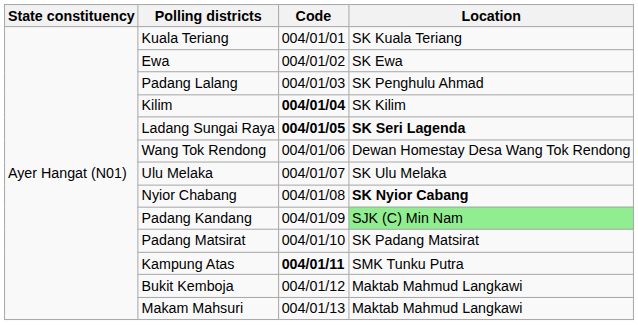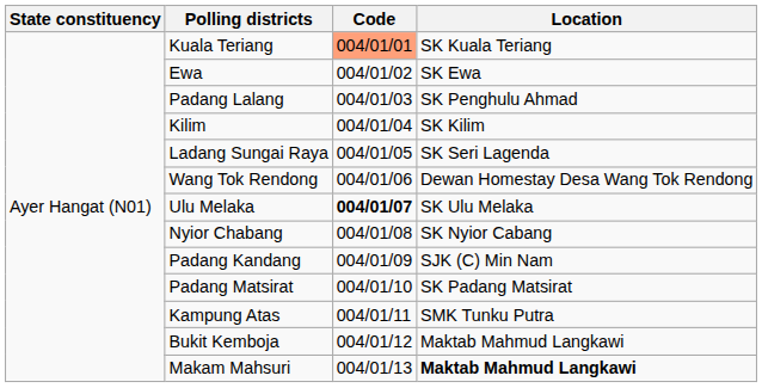Kuala Teriang | Code: no background -> lightsalmon background
Kilim | Code: bold -> normal
Ladang Sungai Raya | Code: bold -> normal
Ladang Sungai Raya | Location: bold -> normal
Ulu Melaka | Code: normal -> bold
Nyior Chabang | Location: bold -> normal
Padang Kandang | Location: lightgreen background -> no background
Kampung Atas | Code: bold -> normal
Makam Mahsuri | Location: normal -> bold
